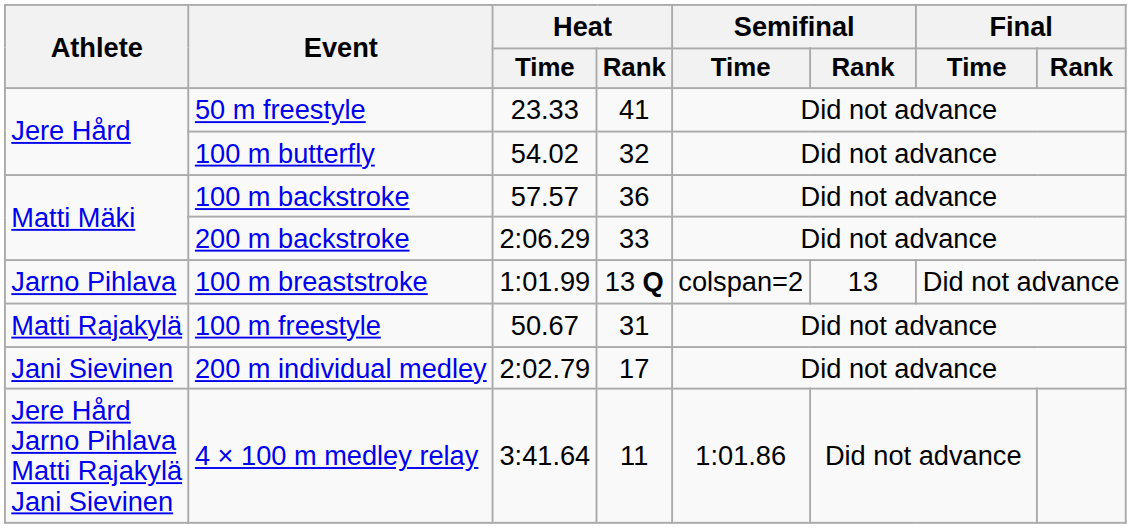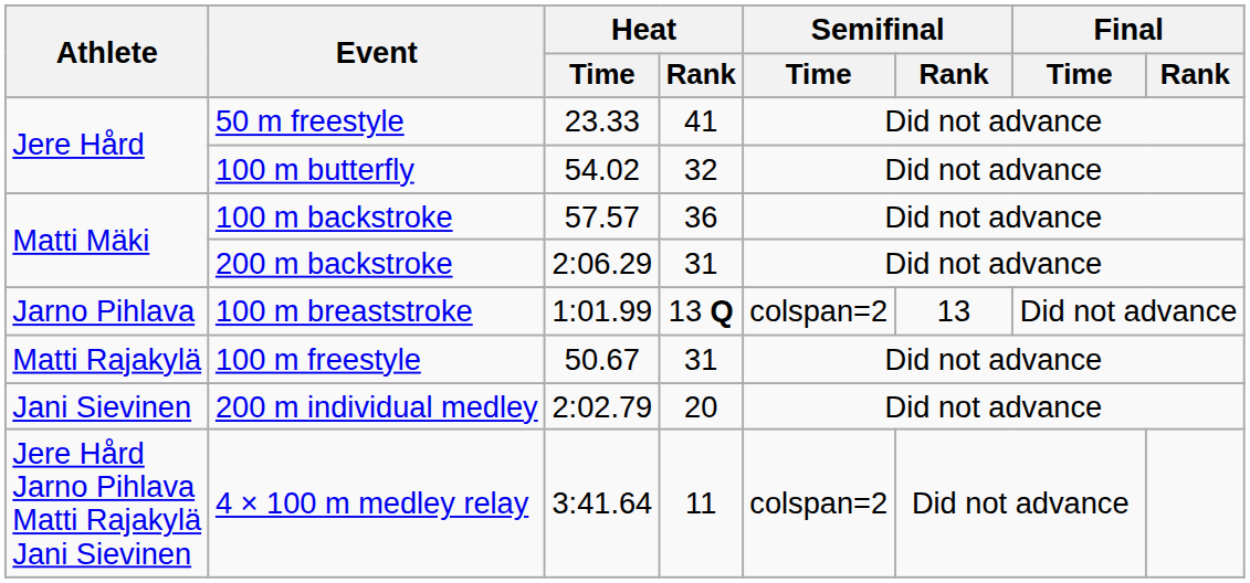200 m backstroke | Heat / Rank: 33 -> 31
200 m individual medley | Heat / Rank: 17 -> 20
4 × 100 m medley relay | Semifinal / Time: 1:01.86 -> colspan=2
